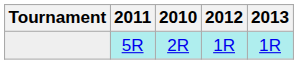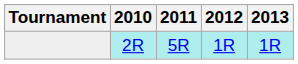columns swapped: 2010 <-> 2011
